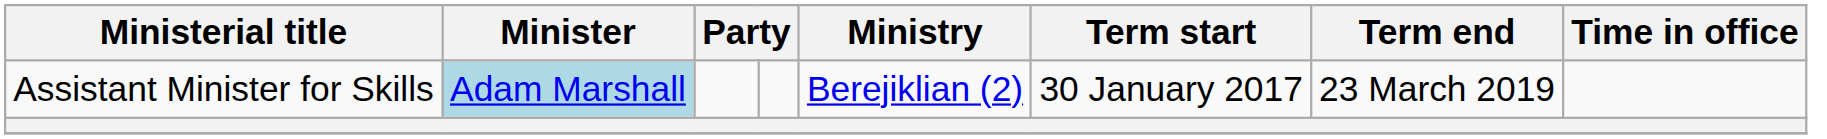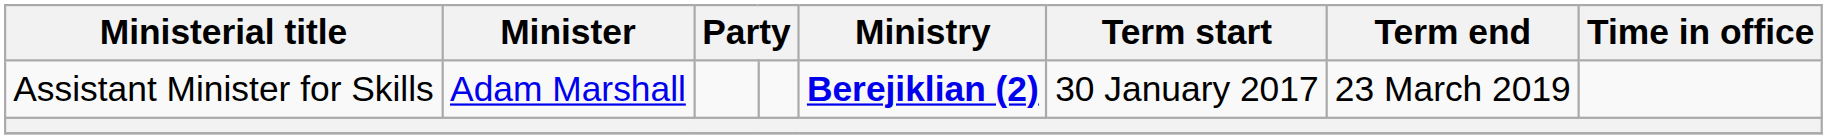Assistant Minister for Skills | Minister: lightblue background -> no background
Assistant Minister for Skills | Ministry: normal -> bold
